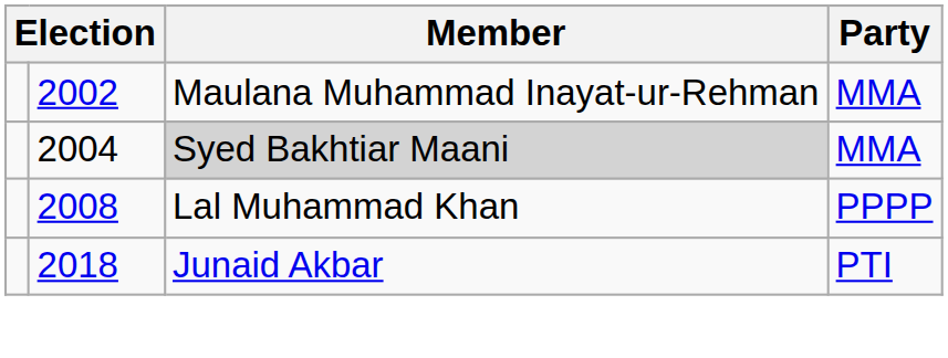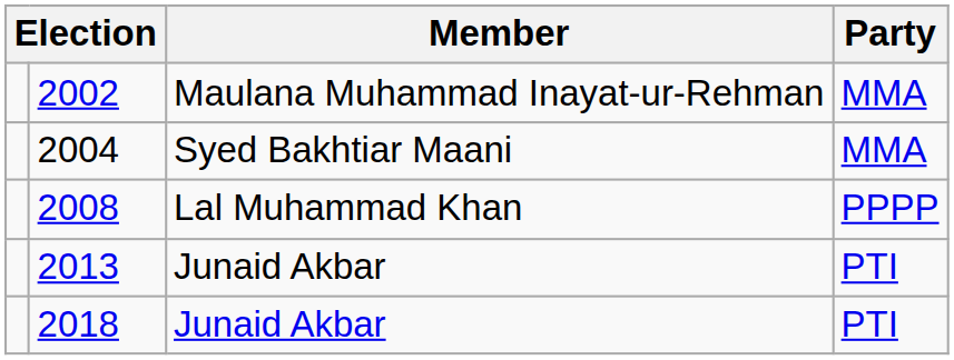2004 | Member: lightgrey background -> no background
+ row: 2013 | Junaid Akbar | PTI
